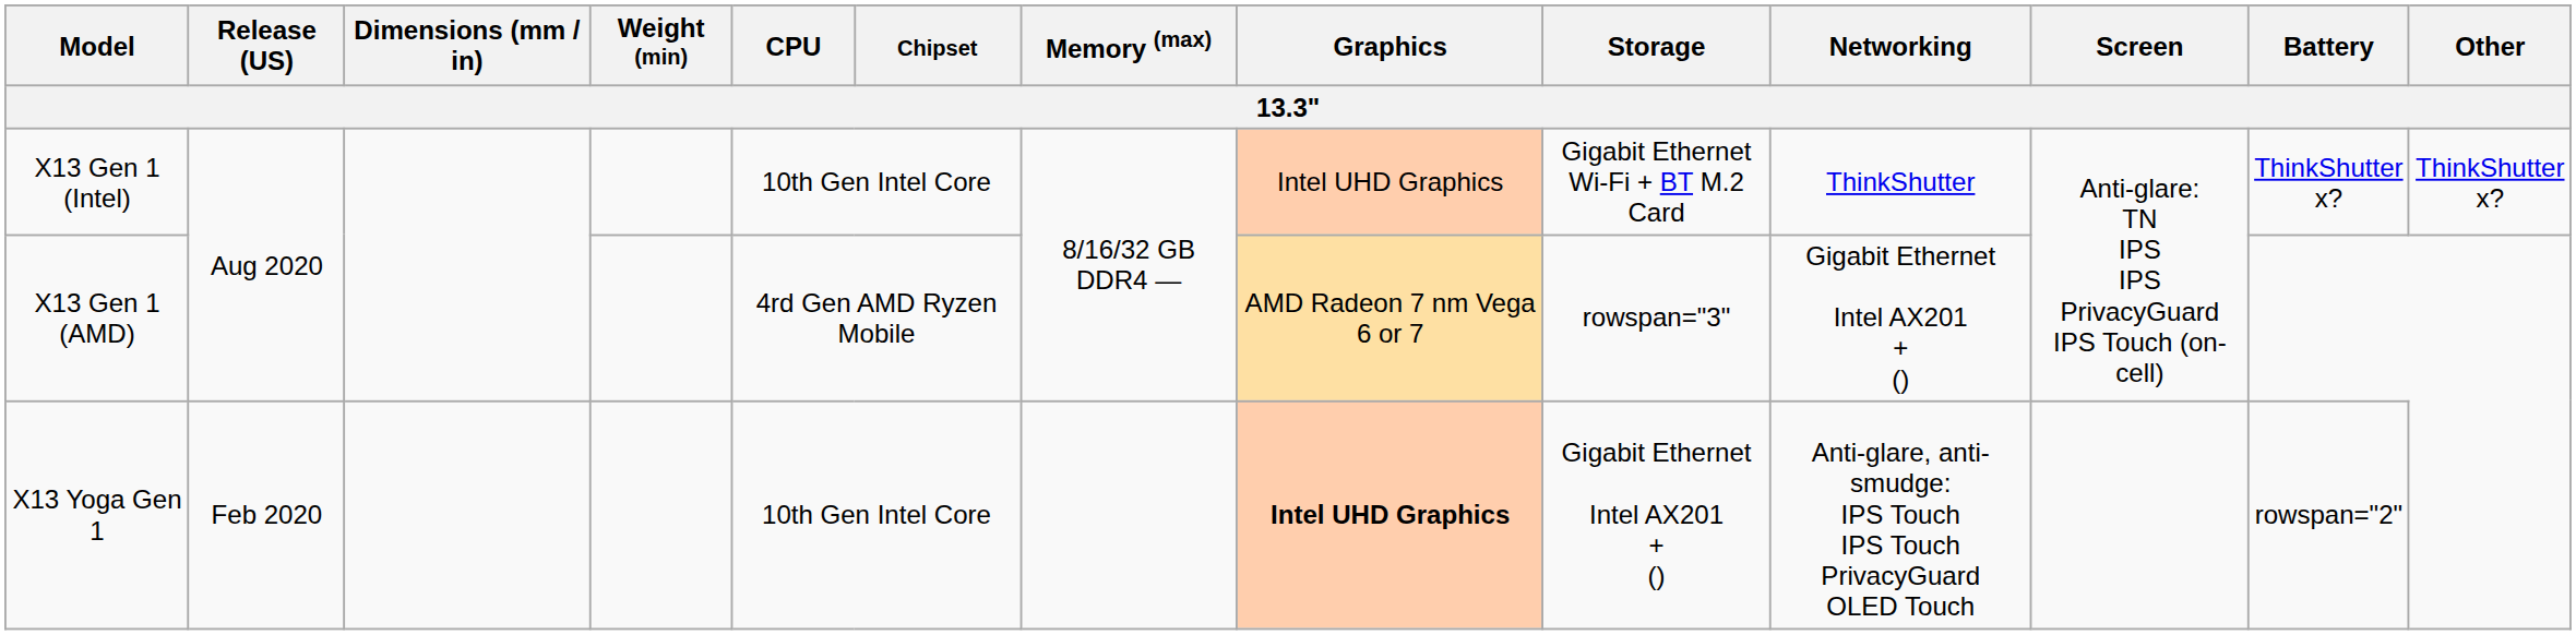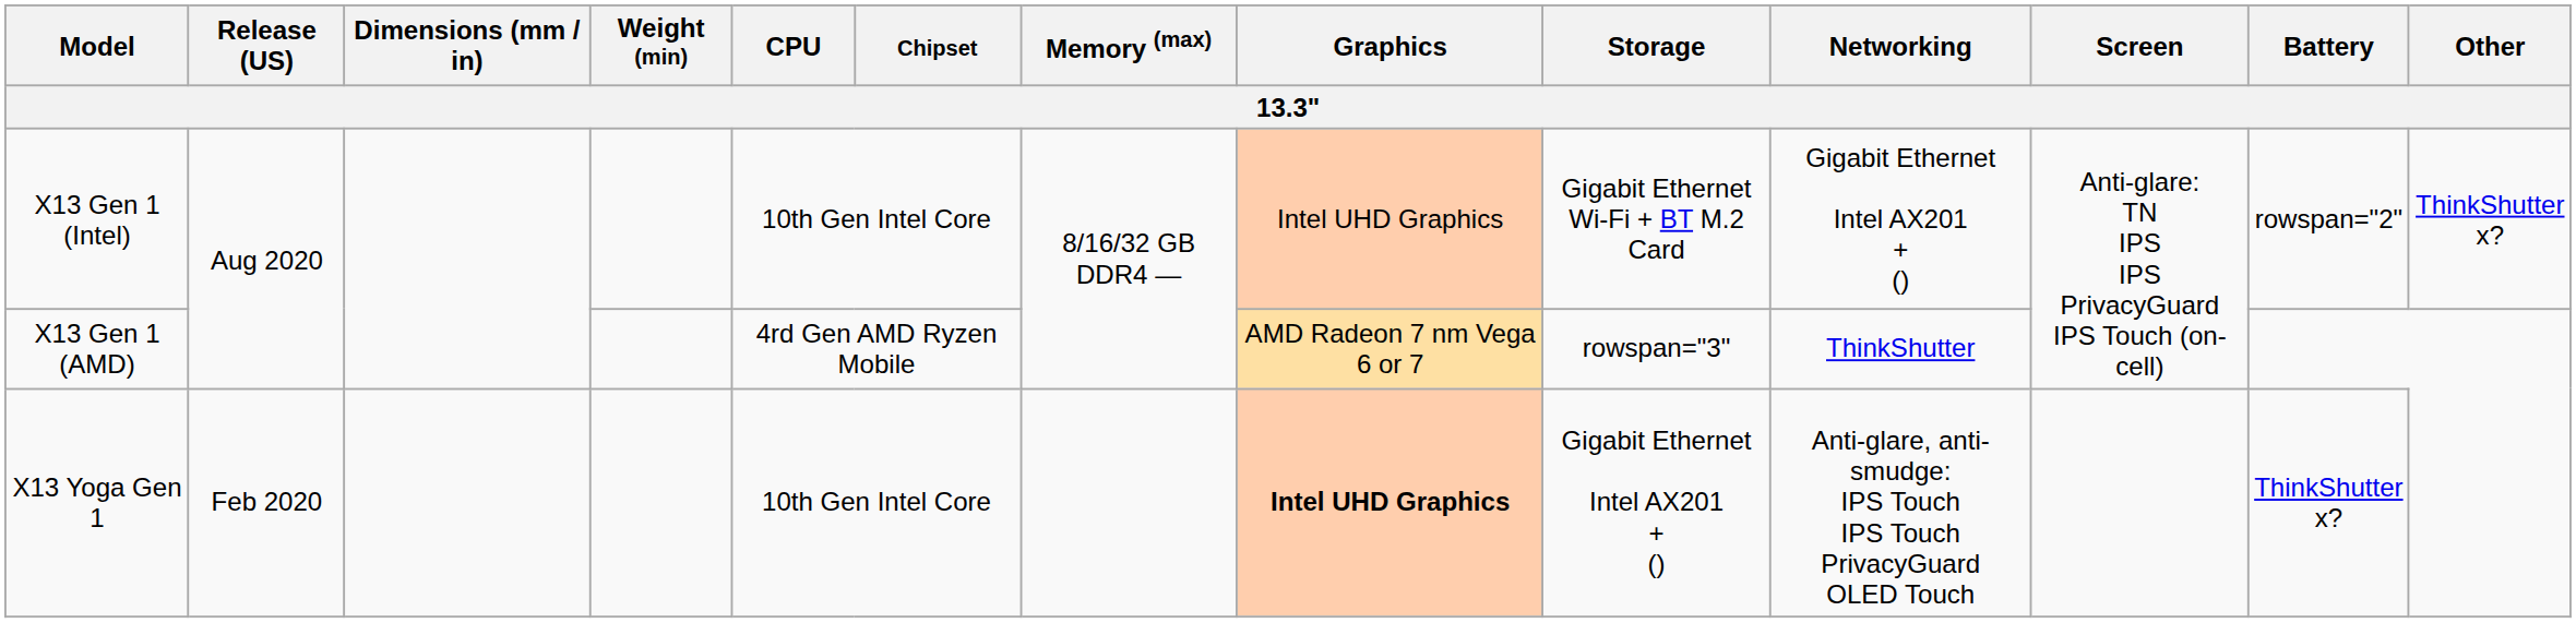X13 Gen 1 (Intel) | Networking: ThinkShutter -> Gigabit Ethernet Intel AX201 + ()
X13 Gen 1 (Intel) | Battery: ThinkShutter x? -> rowspan="2"
X13 Gen 1 (AMD) | Networking: Gigabit Ethernet Intel AX201 + () -> ThinkShutter
X13 Yoga Gen 1 | Battery: rowspan="2" -> ThinkShutter x?
